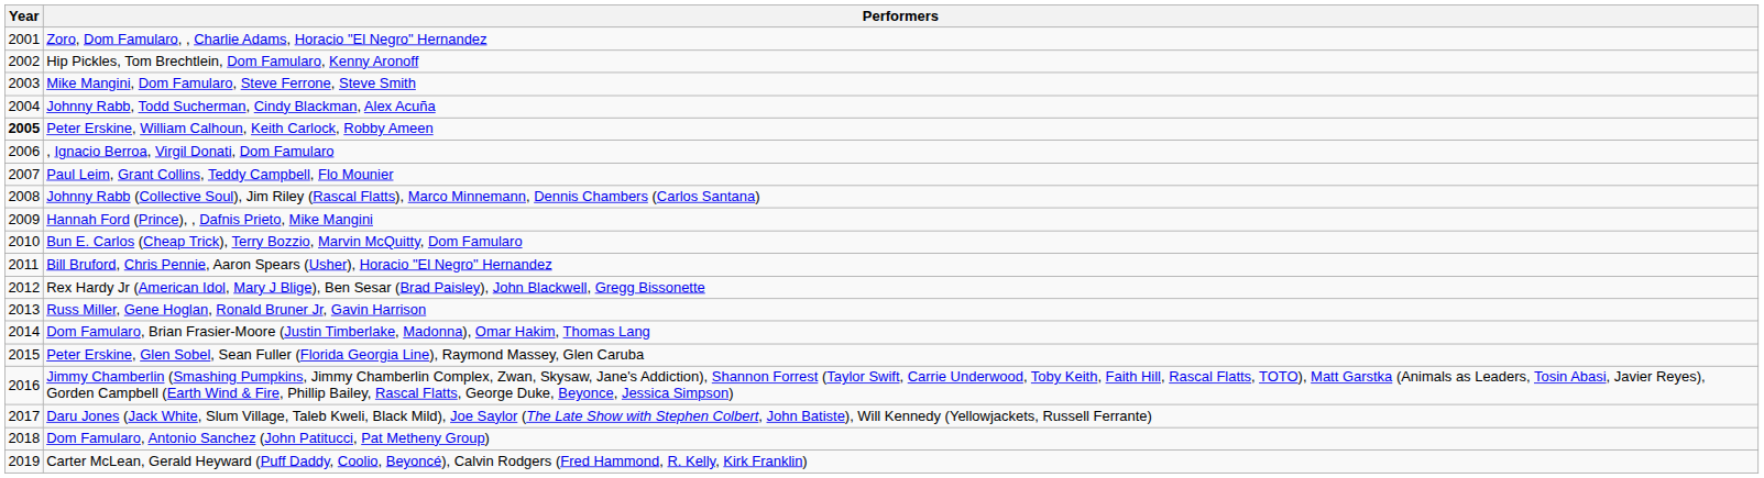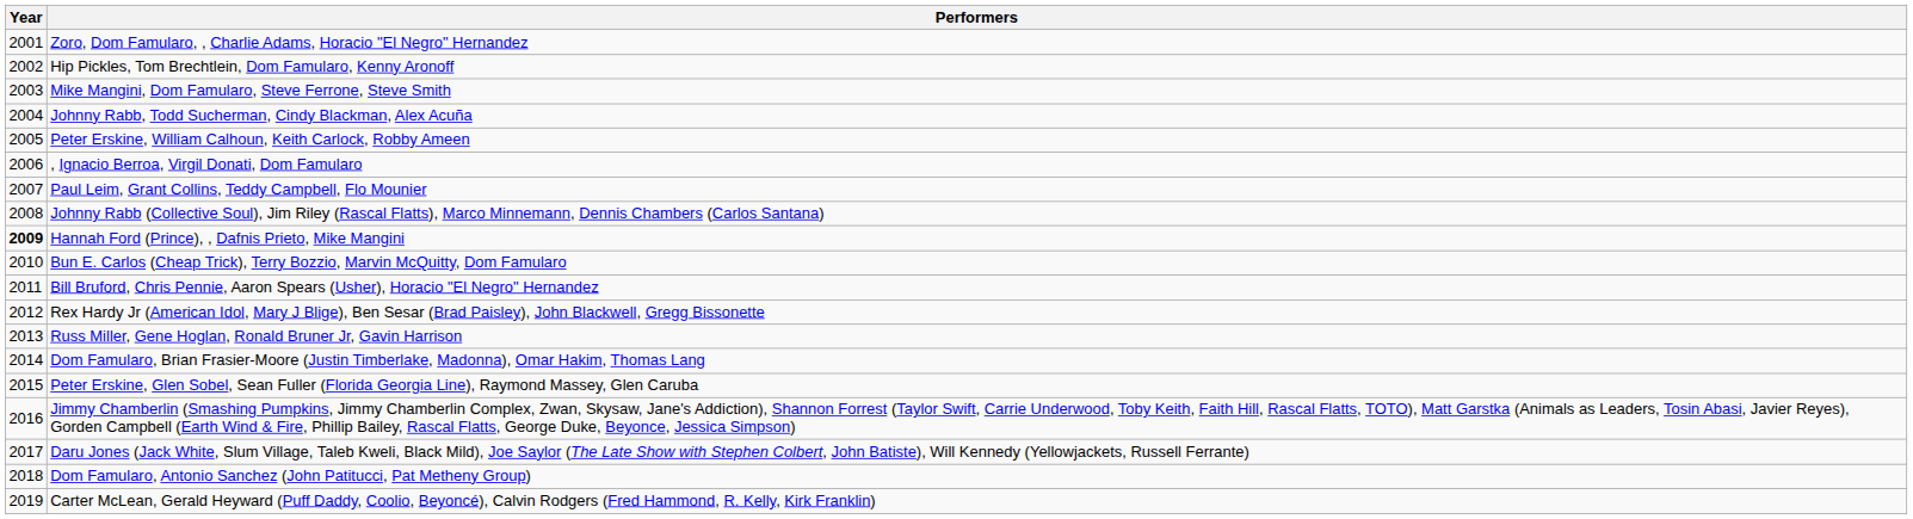Peter Erskine, William Calhoun, Keith Carlock, Robby Ameen | Year: bold -> normal
Hannah Ford (Prince), , Dafnis Prieto, Mike Mangini | Year: normal -> bold
